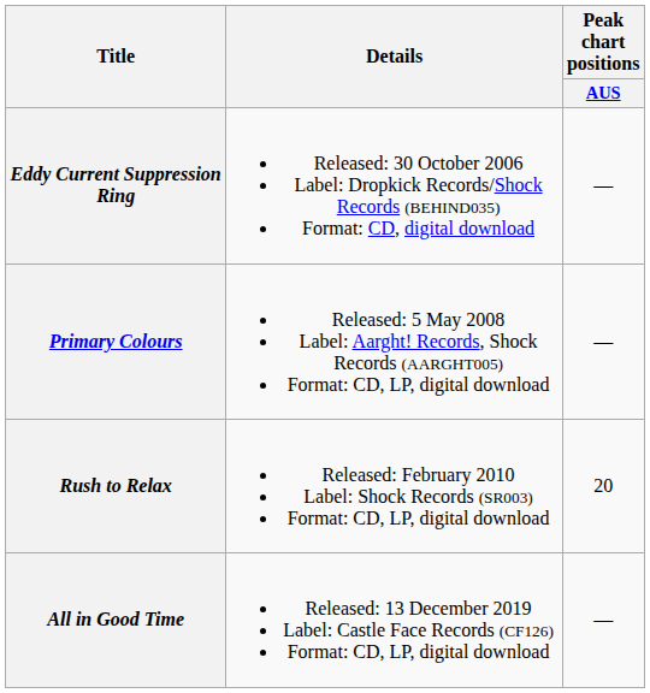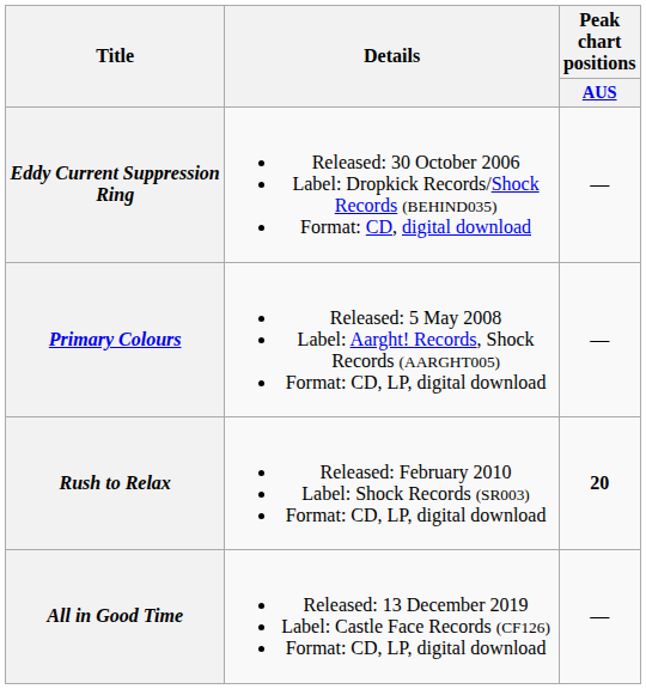Rush to Relax | Peak chart positions / AUS: normal -> bold
